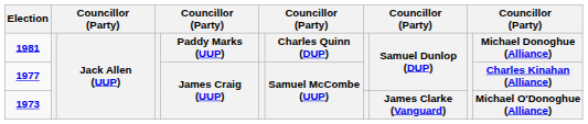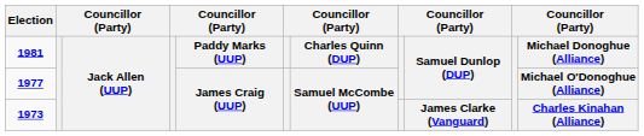1977 | column 11: Charles Kinahan (Alliance) -> Michael O'Donoghue (Alliance)
1973 | column 11: Michael O'Donoghue (Alliance) -> Charles Kinahan (Alliance)
